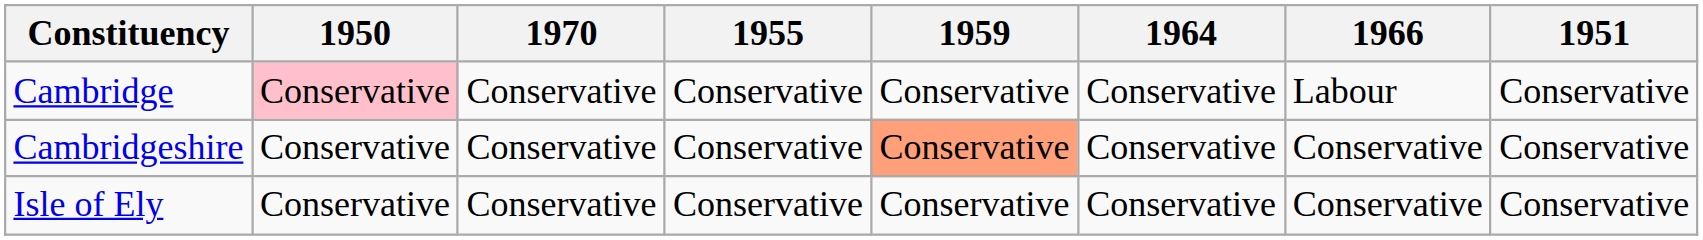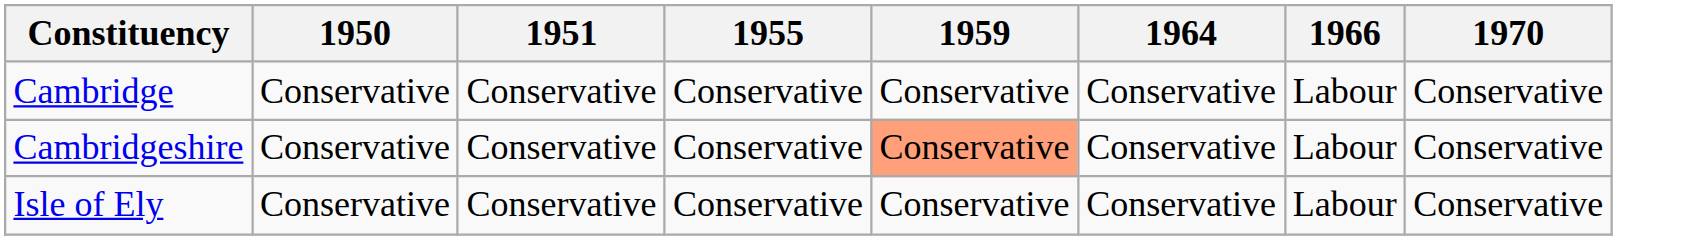columns swapped: 1951 <-> 1970
Cambridge | 1950: pink background -> no background
Cambridgeshire | 1966: Conservative -> Labour
Isle of Ely | 1966: Conservative -> Labour
